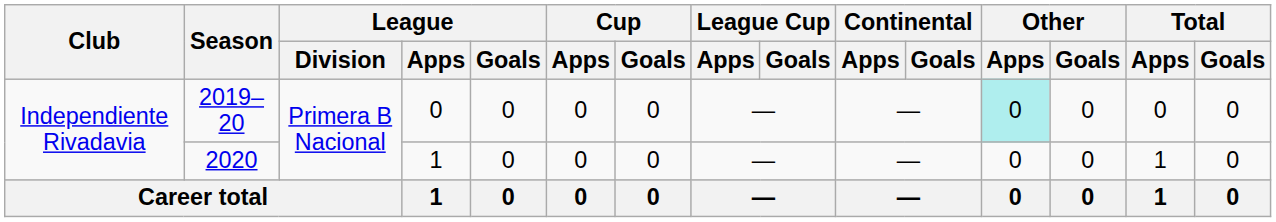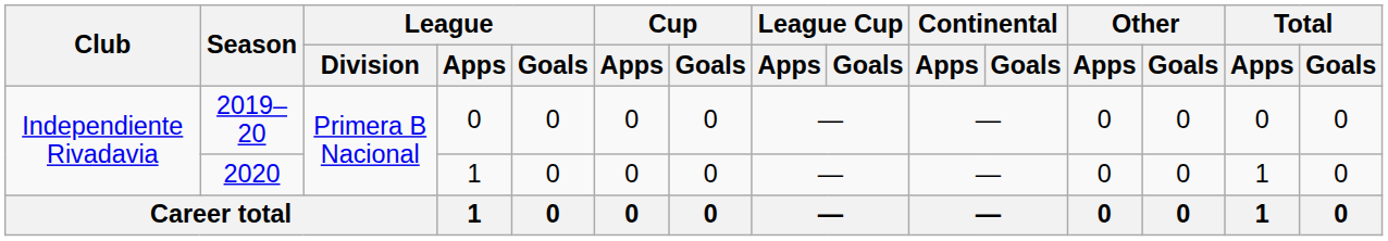2019–20 | Other / Apps: paleturquoise background -> no background
